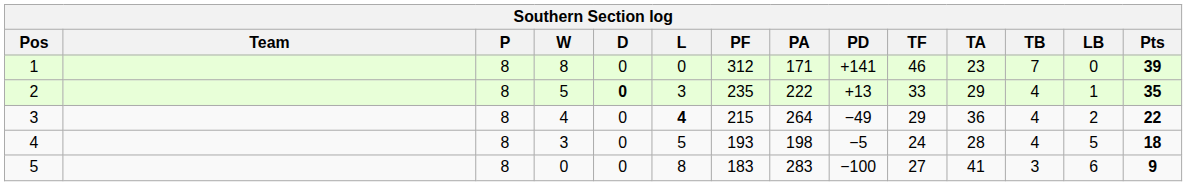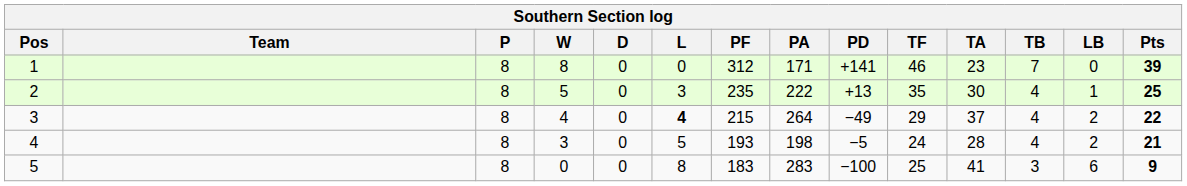row 4 | D: bold -> normal
row 4 | TF: 33 -> 35
row 4 | TA: 29 -> 30
row 4 | Pts: 35 -> 25
row 5 | TA: 36 -> 37
row 6 | LB: 5 -> 2
row 6 | Pts: 18 -> 21
row 7 | TF: 27 -> 25
